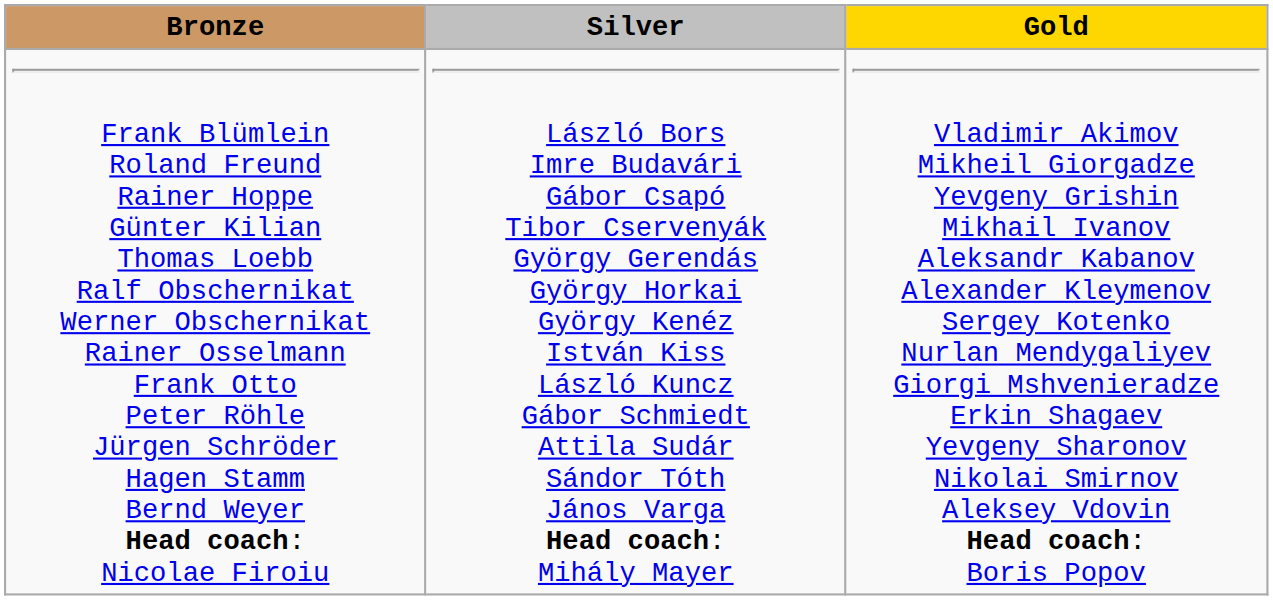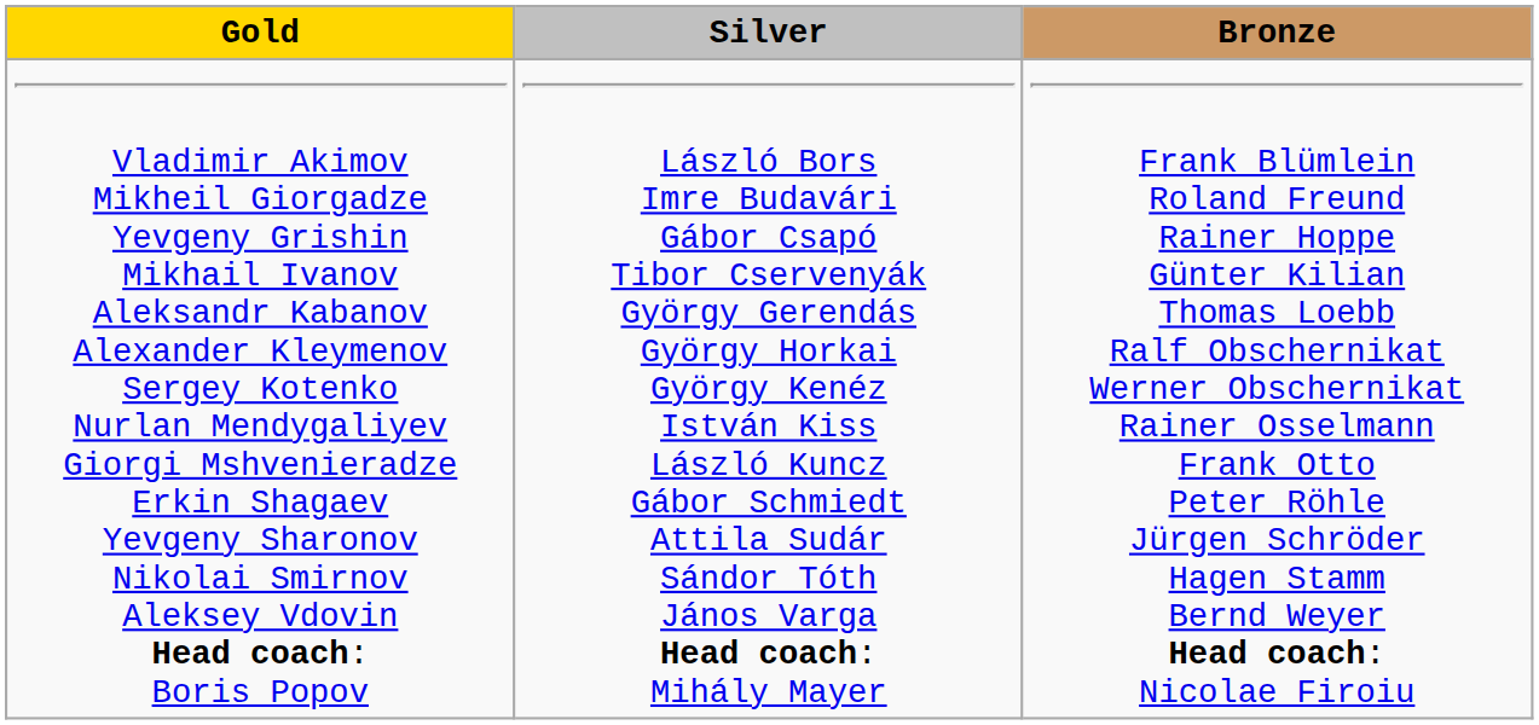columns swapped: Gold <-> Bronze
